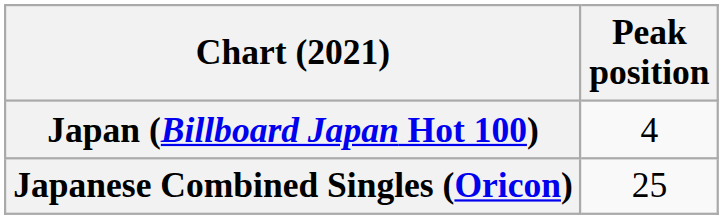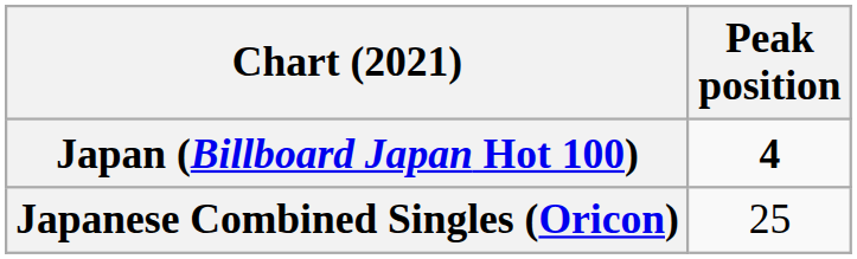Japan (Billboard Japan Hot 100) | Peak position: normal -> bold
